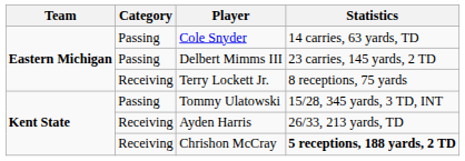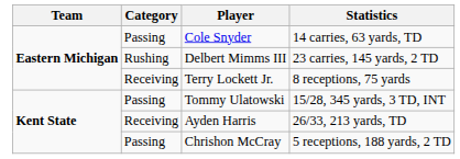Delbert Mimms III | Category: Passing -> Rushing
Chrishon McCray | Category: Receiving -> Passing
Chrishon McCray | Statistics: bold -> normal
